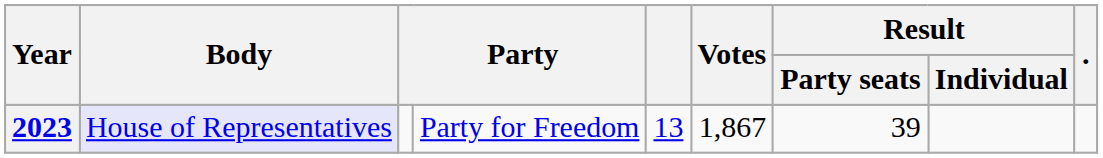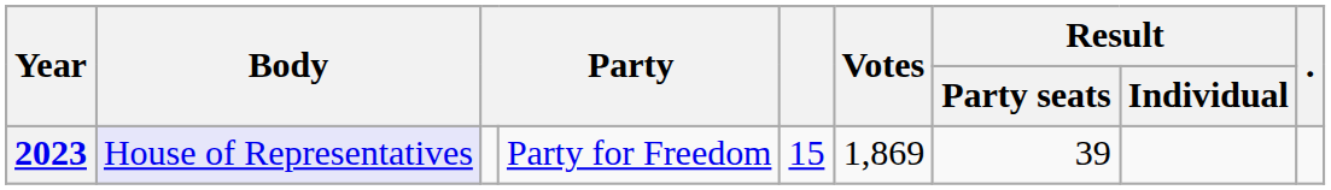2023 | column 5: 13 -> 15
2023 | Votes: 1,867 -> 1,869
